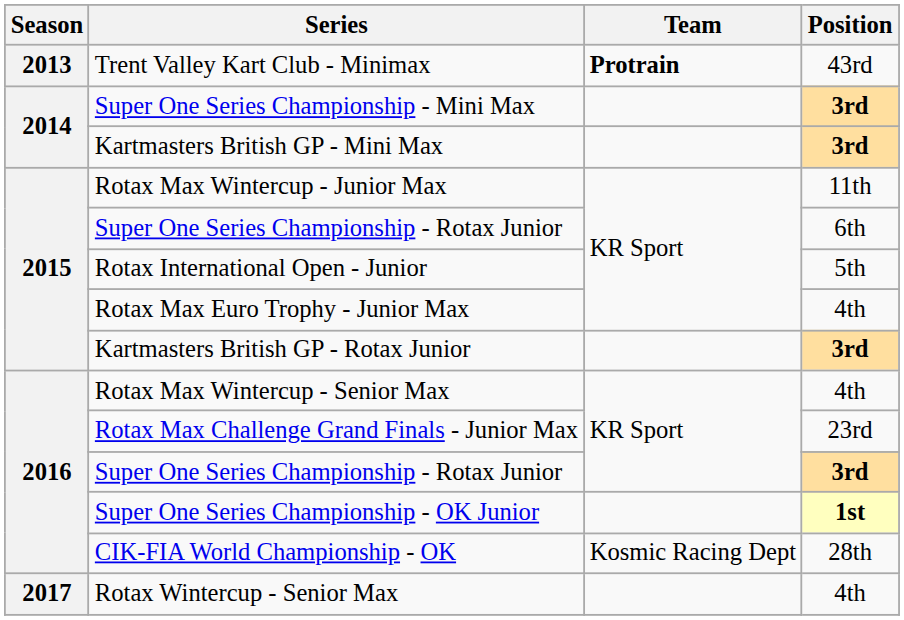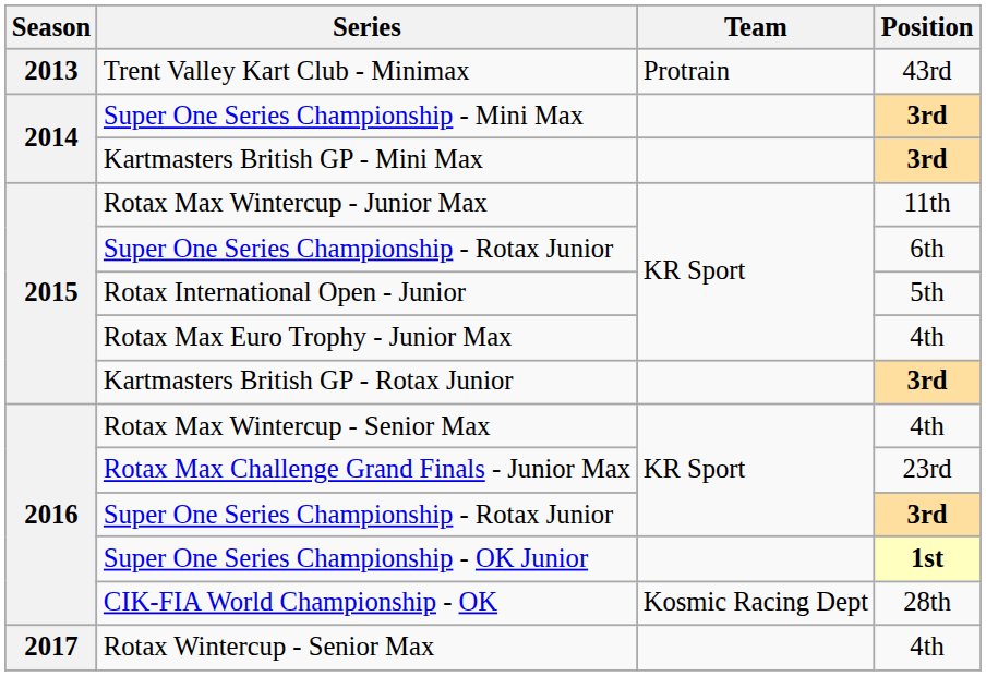Trent Valley Kart Club - Minimax | Team: bold -> normal
